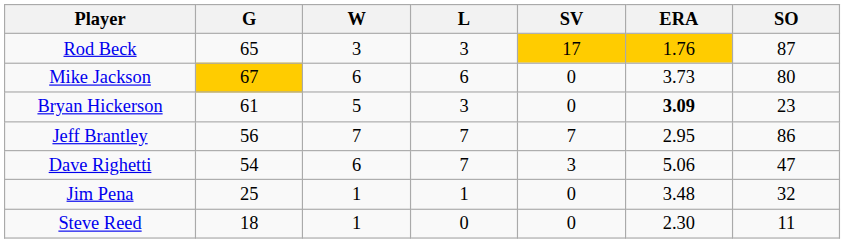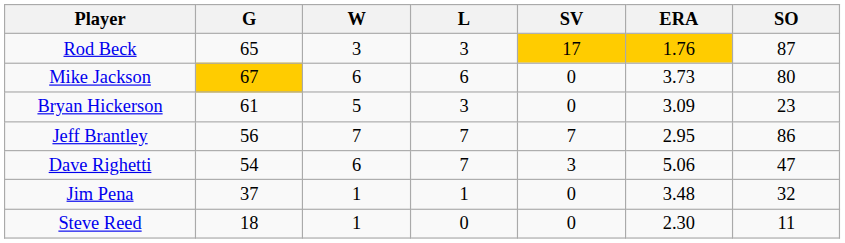Bryan Hickerson | ERA: bold -> normal
Jim Pena | G: 25 -> 37
